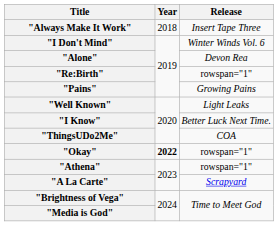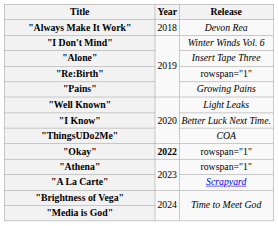"Always Make It Work" | Release: Insert Tape Three -> Devon Rea
"Alone" | Release: Devon Rea -> Insert Tape Three
